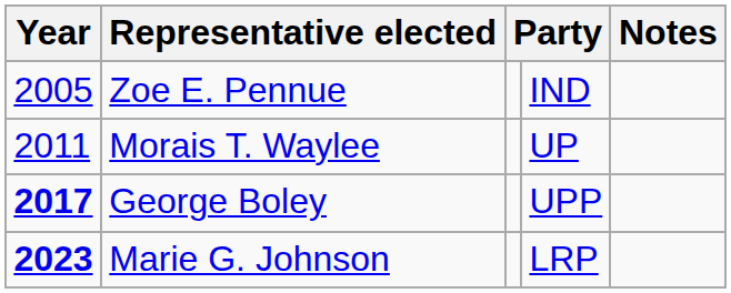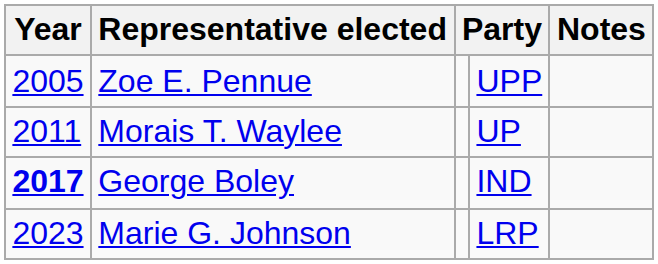Zoe E. Pennue | column 4: IND -> UPP
George Boley | column 4: UPP -> IND
Marie G. Johnson | Year: bold -> normal
